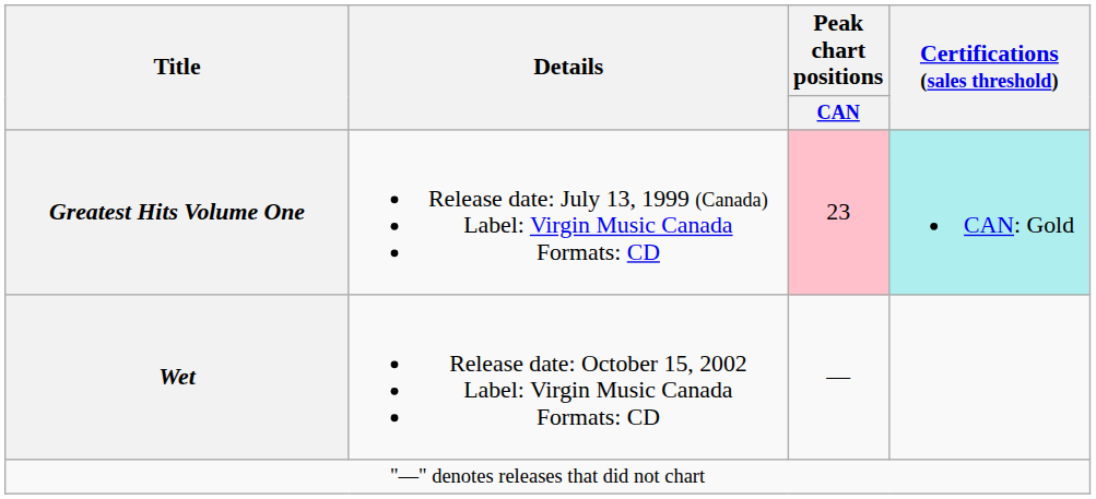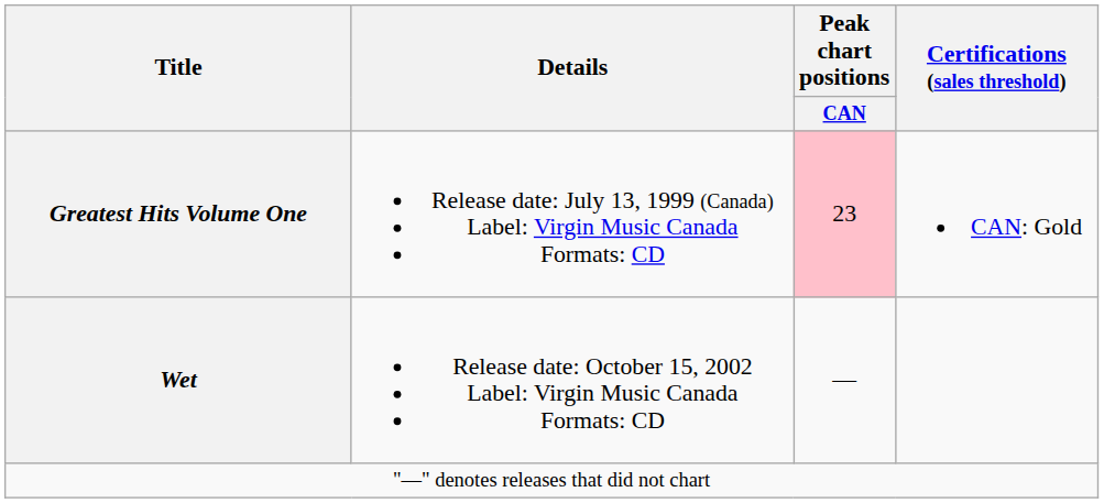Greatest Hits Volume One | Certifications (sales threshold): paleturquoise background -> no background
